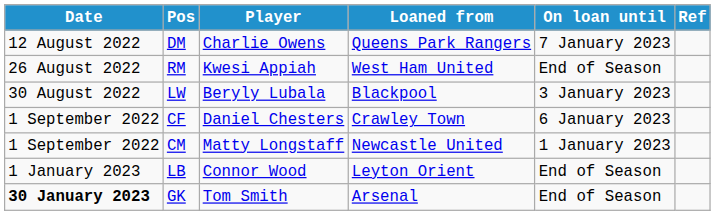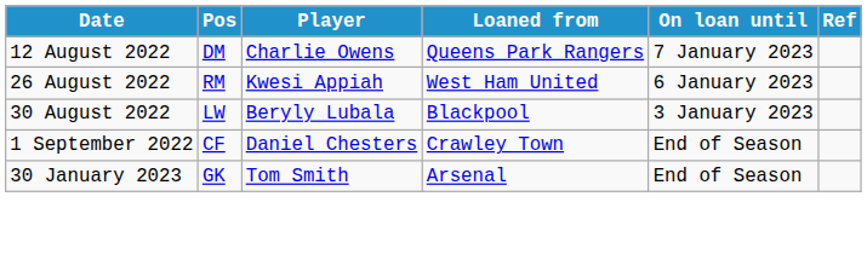RM | On loan until: End of Season -> 6 January 2023
CF | On loan until: 6 January 2023 -> End of Season
- row: 1 September 2022 | CM | Matty Longstaff | Newcastle United | 1 January 2023
- row: 1 January 2023 | LB | Connor Wood | Leyton Orient | End of Season
GK | Date: bold -> normal
